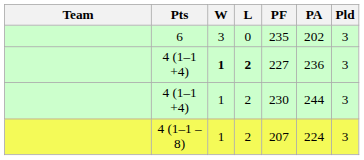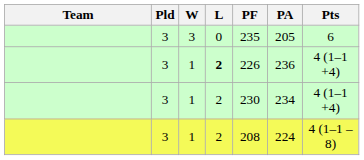columns swapped: Pld <-> Pts
row 2 | PA: 202 -> 205
row 3 | W: bold -> normal
row 3 | PF: 227 -> 226
row 4 | PA: 244 -> 234
row 5 | PF: 207 -> 208
